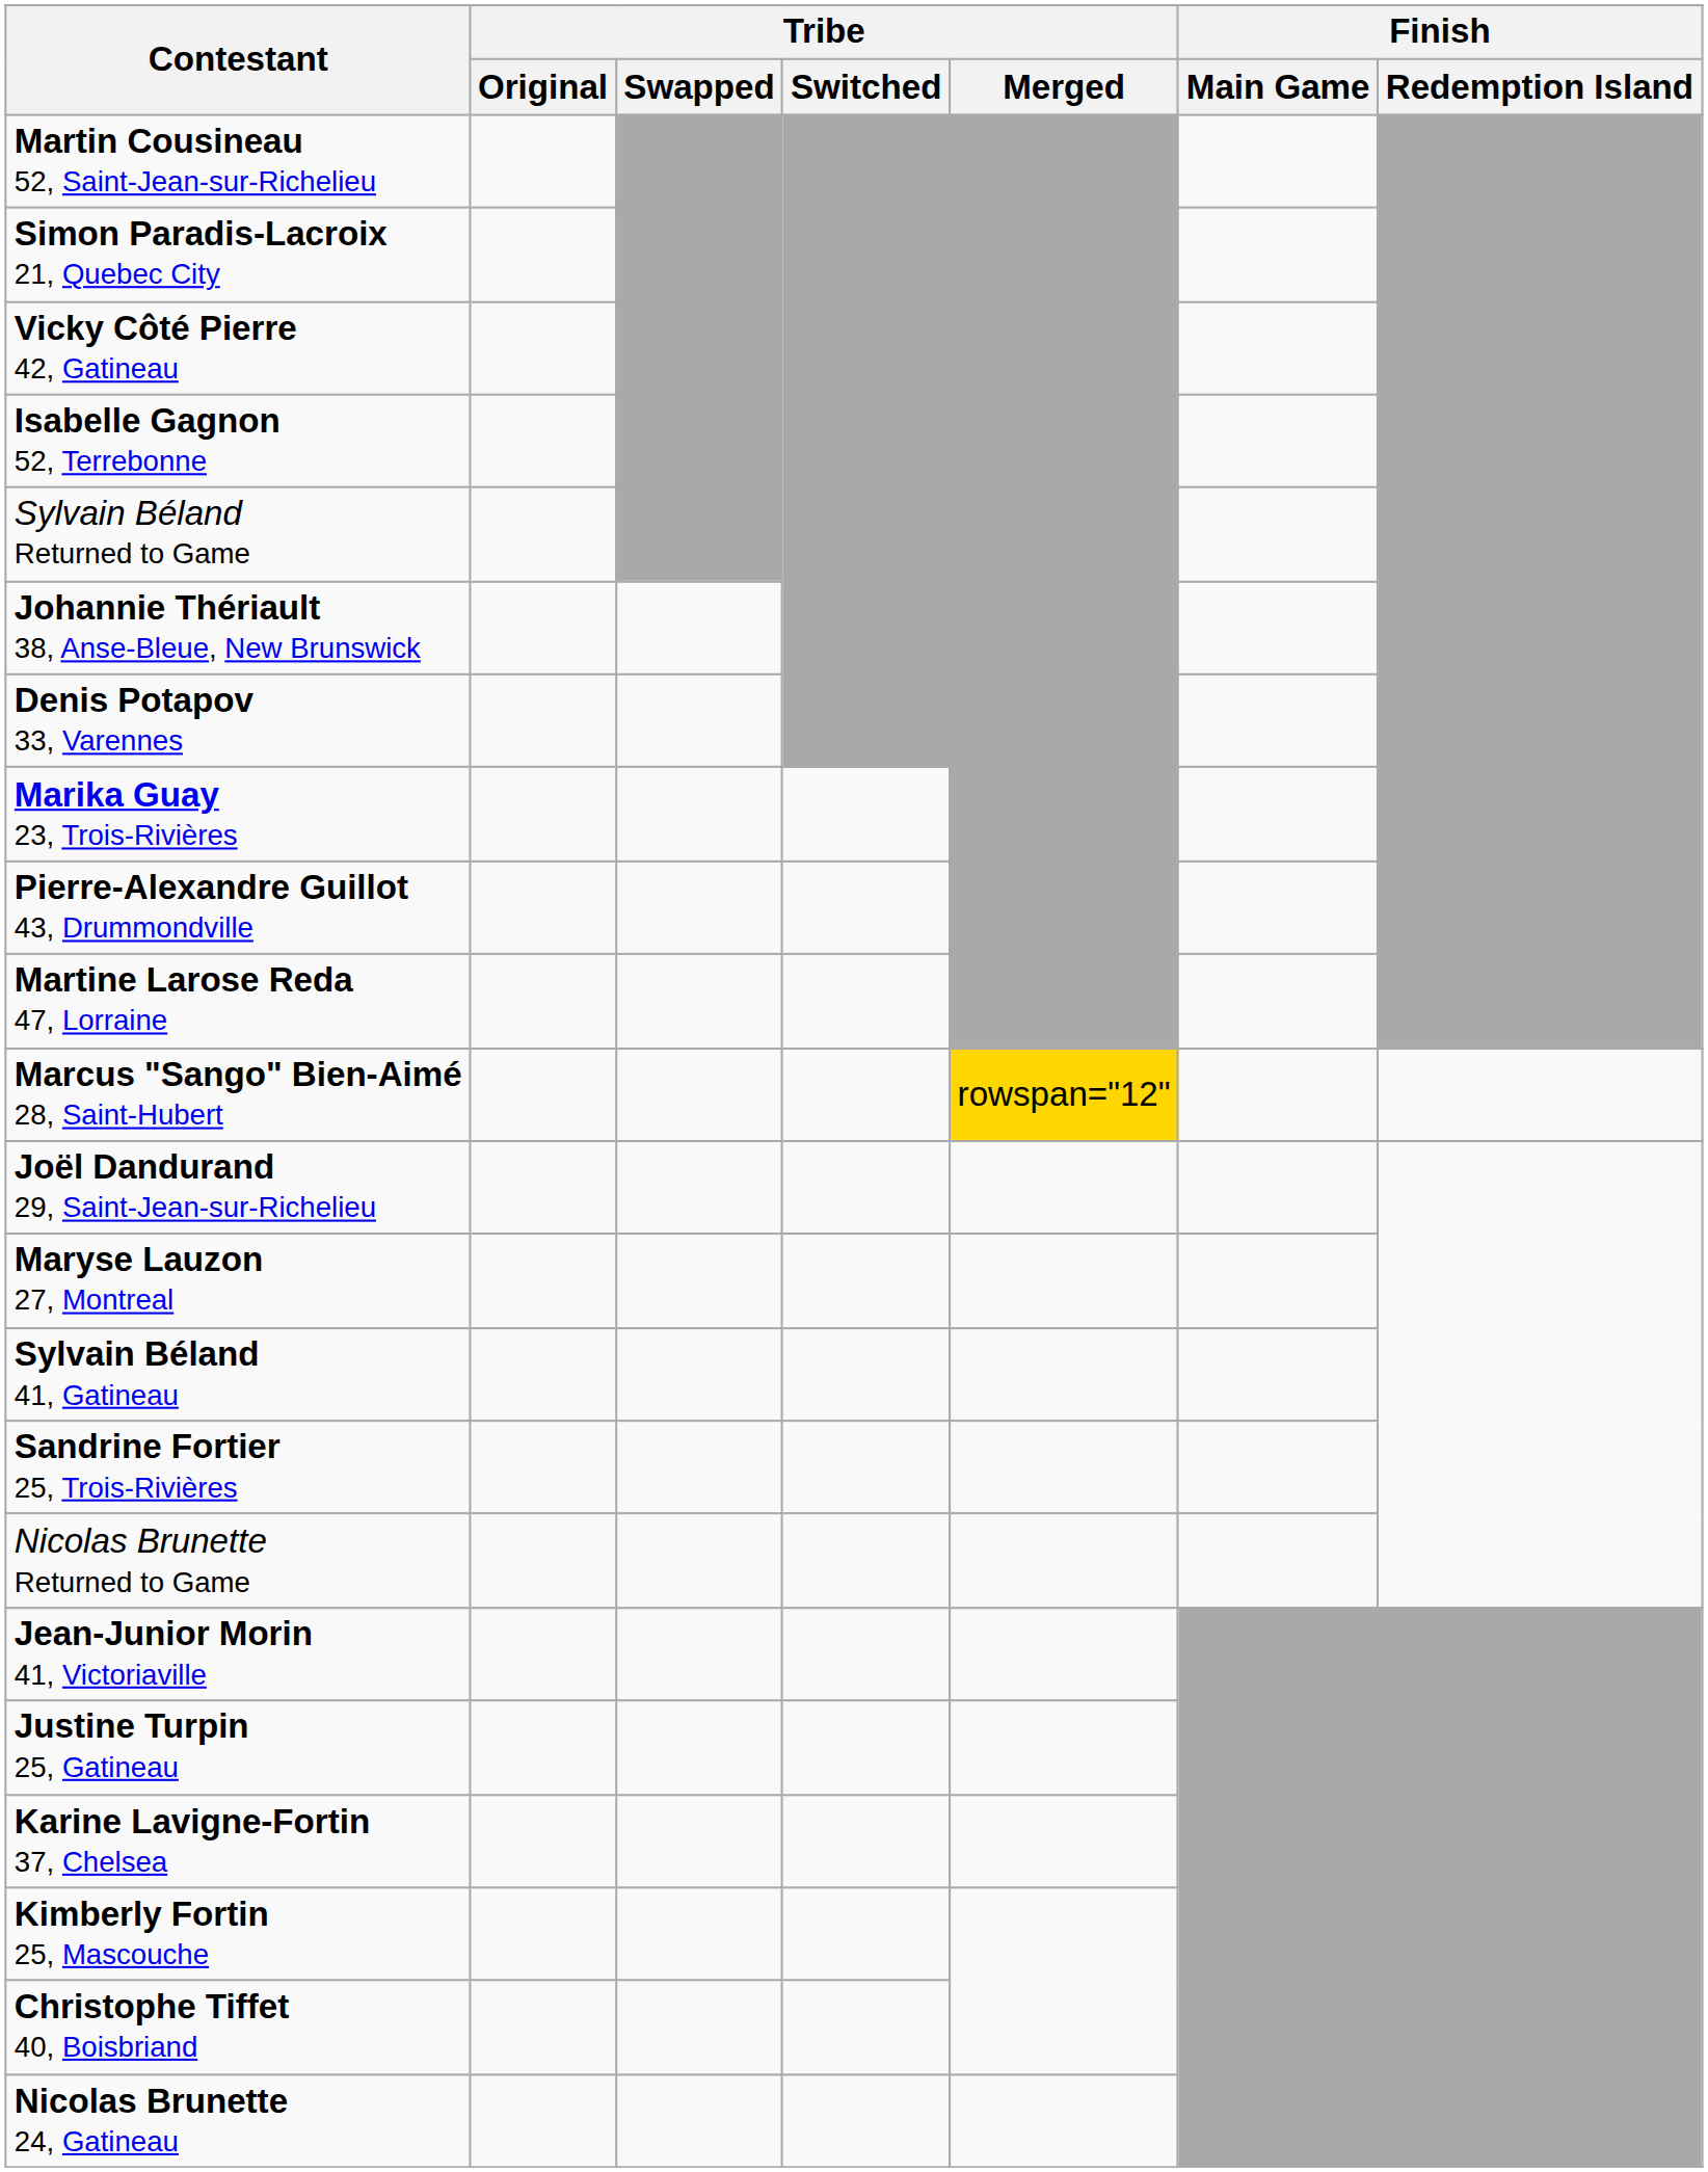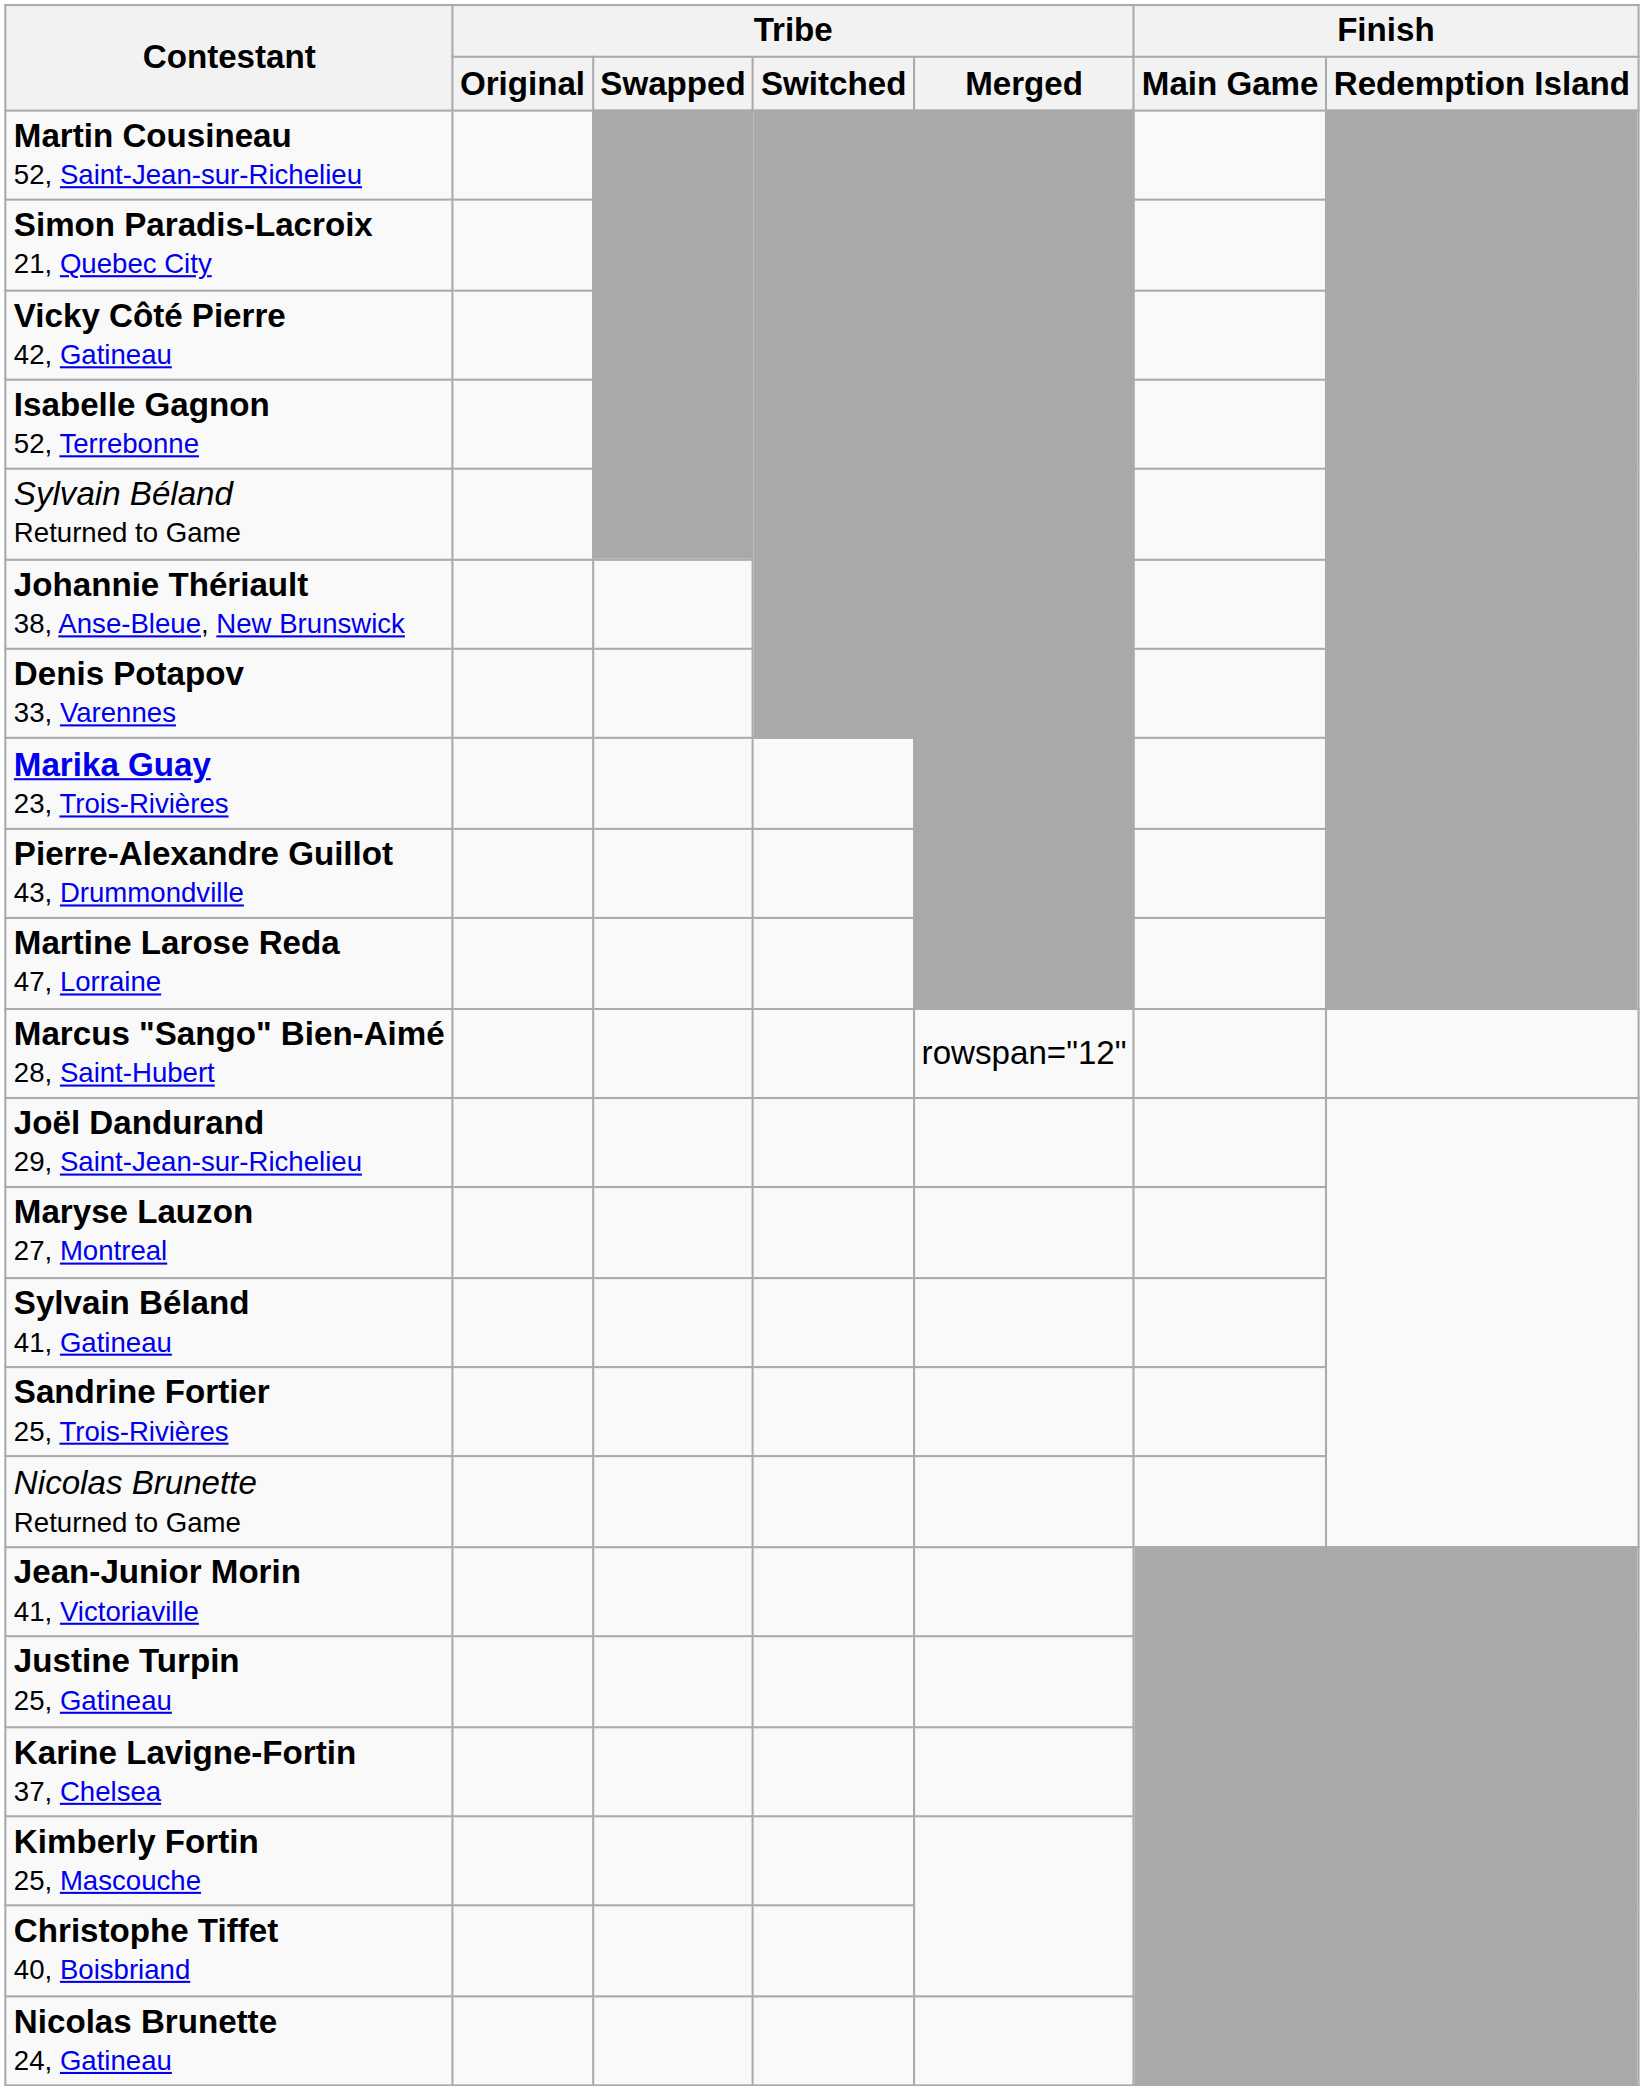Marcus "Sango" Bien-Aimé 28, Saint-Hubert | Tribe / Merged: gold background -> no background
